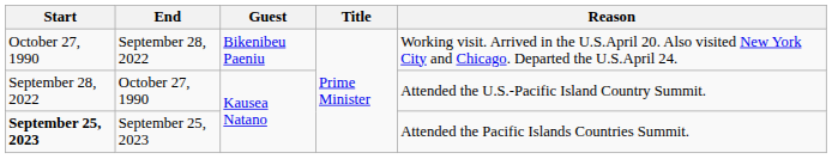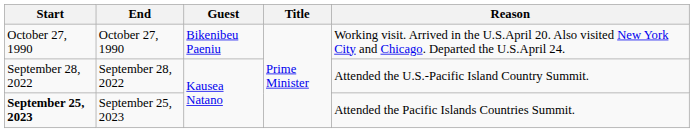row 2 | End: September 28, 2022 -> October 27, 1990
row 3 | End: October 27, 1990 -> September 28, 2022
